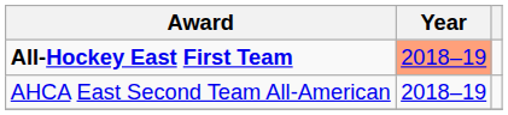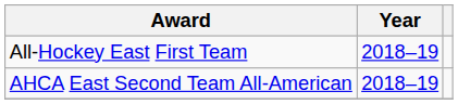row 2 | Award: bold -> normal
row 2 | Year: lightsalmon background -> no background
